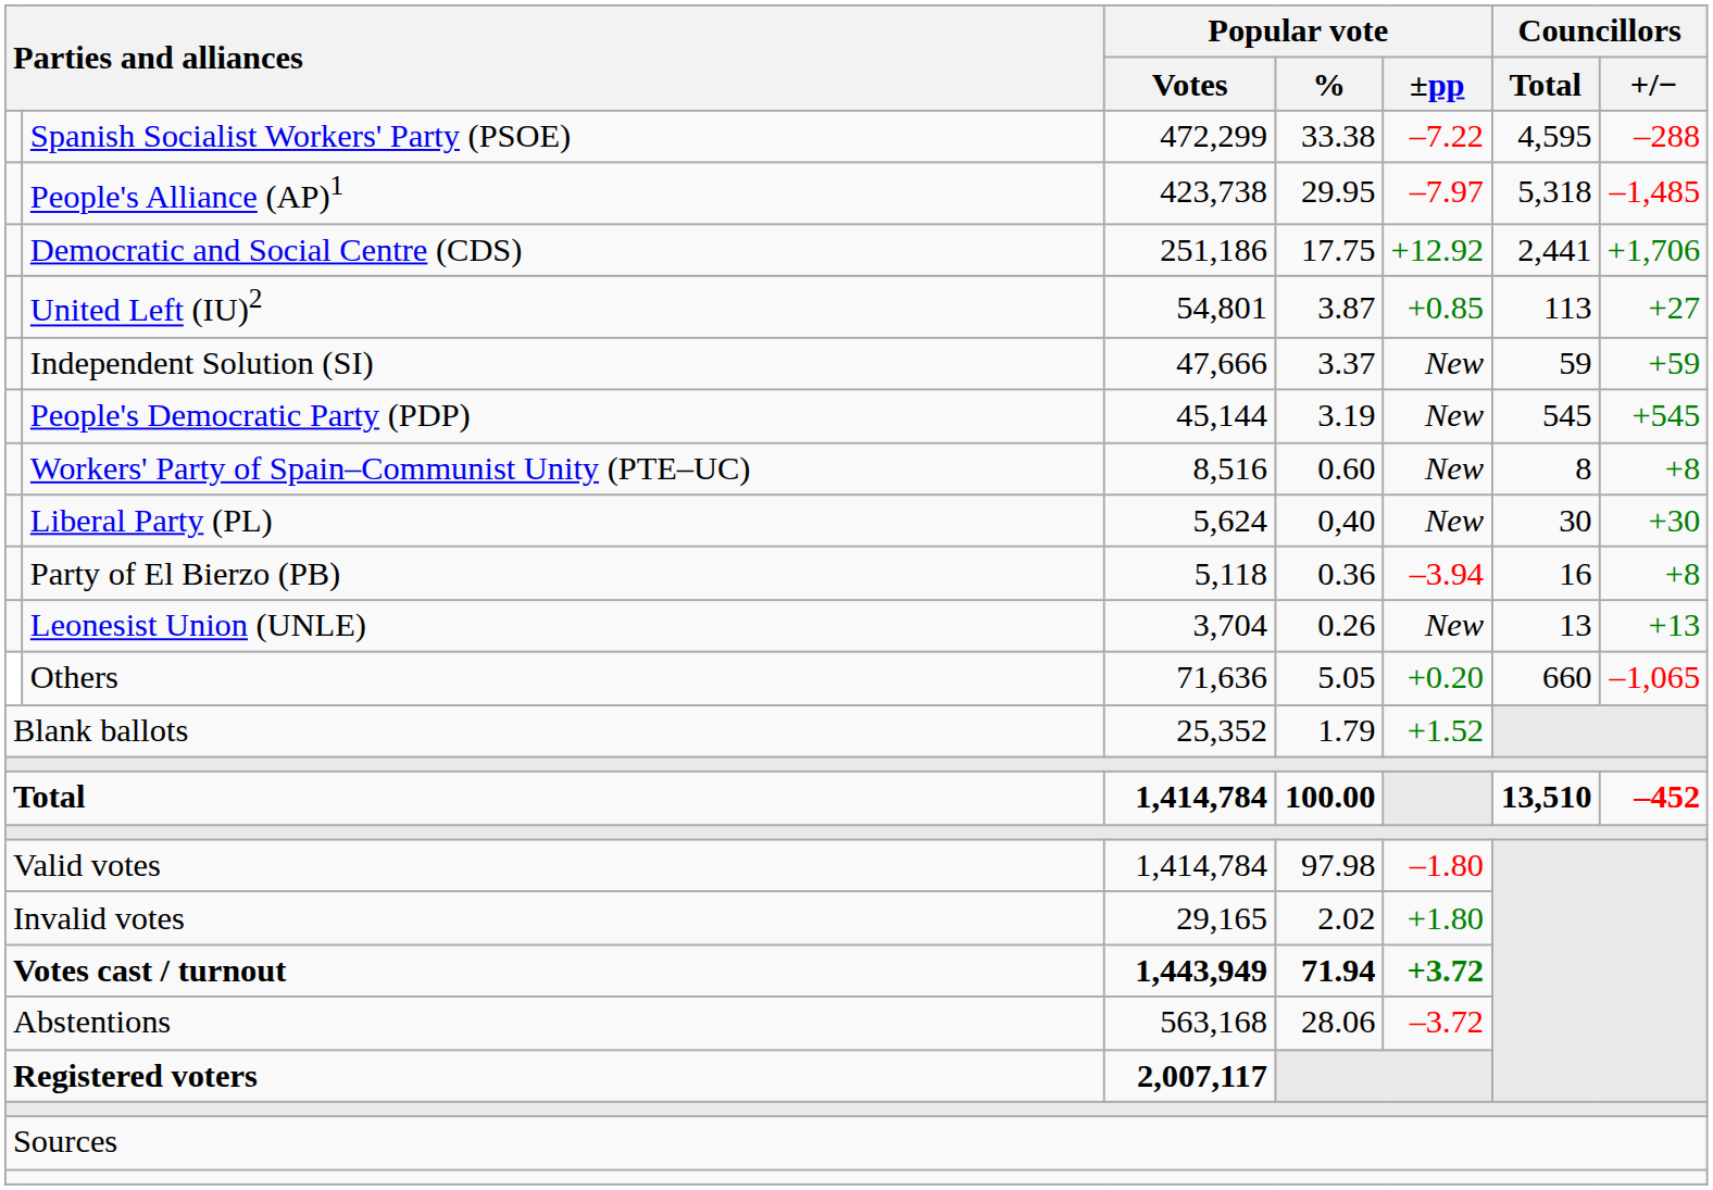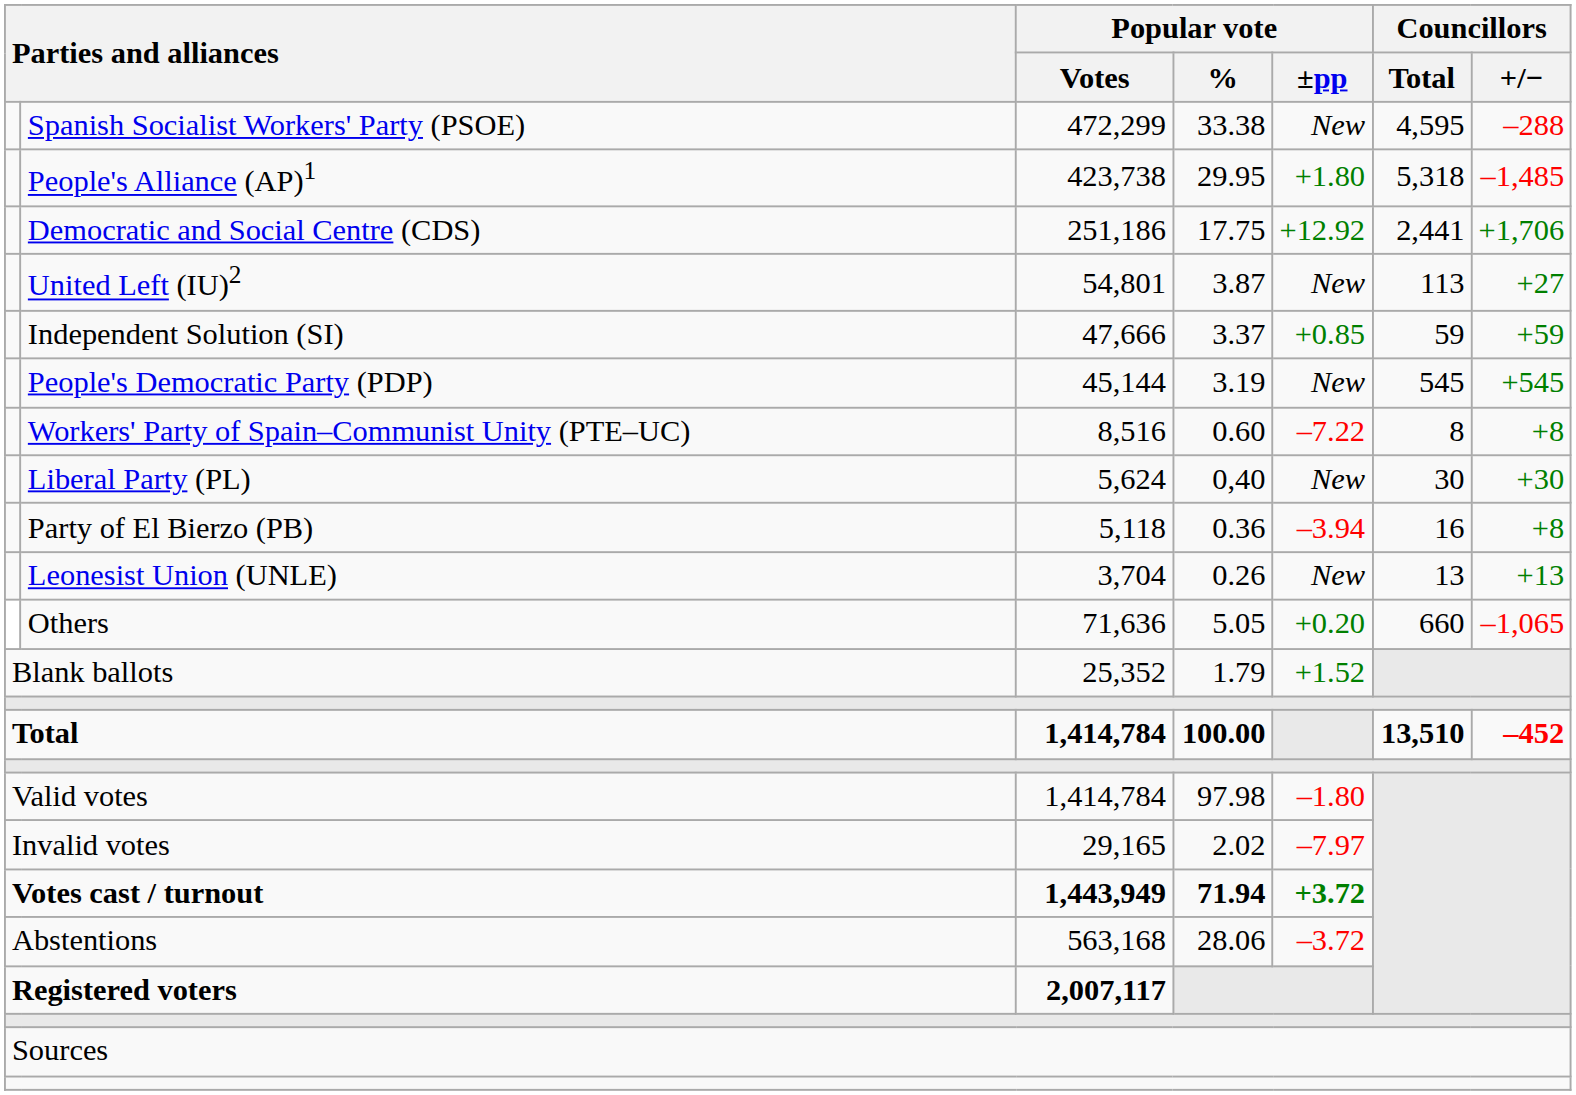Spanish Socialist Workers' Party (PSOE) | Popular vote / ±pp: –7.22 -> New
People's Alliance (AP)1 | Popular vote / ±pp: –7.97 -> +1.80
United Left (IU)2 | Popular vote / ±pp: +0.85 -> New
Independent Solution (SI) | Popular vote / ±pp: New -> +0.85
Workers' Party of Spain–Communist Unity (PTE–UC) | Popular vote / ±pp: New -> –7.22
Invalid votes | Popular vote / ±pp: +1.80 -> –7.97
